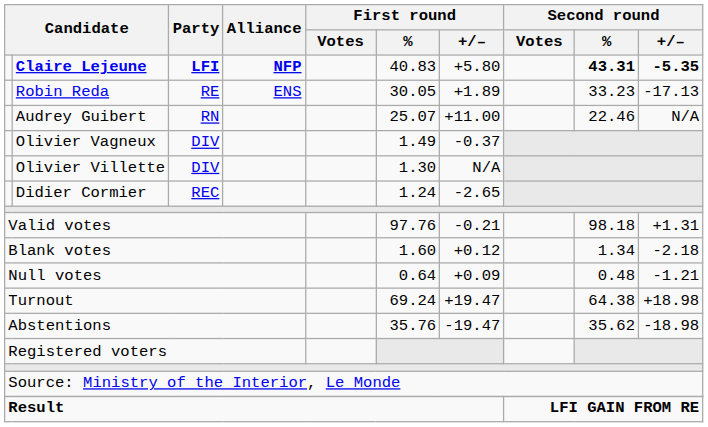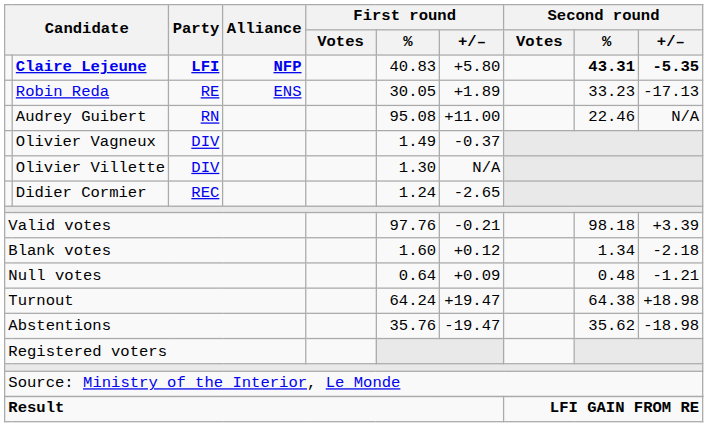Audrey Guibert | First round / %: 25.07 -> 95.08
Valid votes | Second round / +/–: +1.31 -> +3.39
Turnout | First round / %: 69.24 -> 64.24
